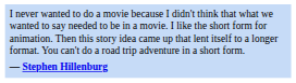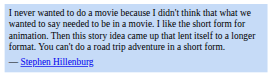row 2 | column 1: bold -> normal
